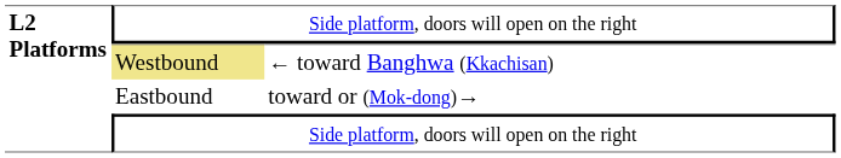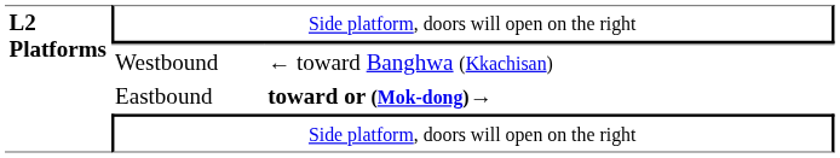Westbound | column 2: khaki background -> no background
Eastbound | column 3: normal -> bold
